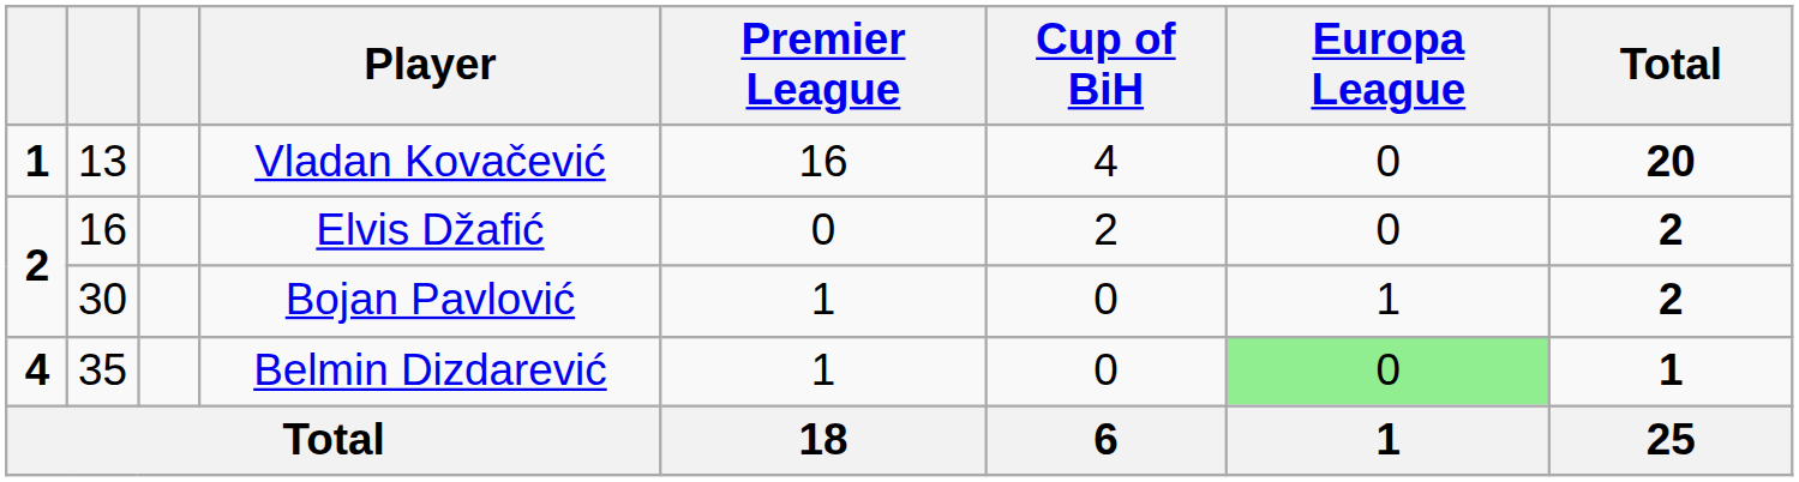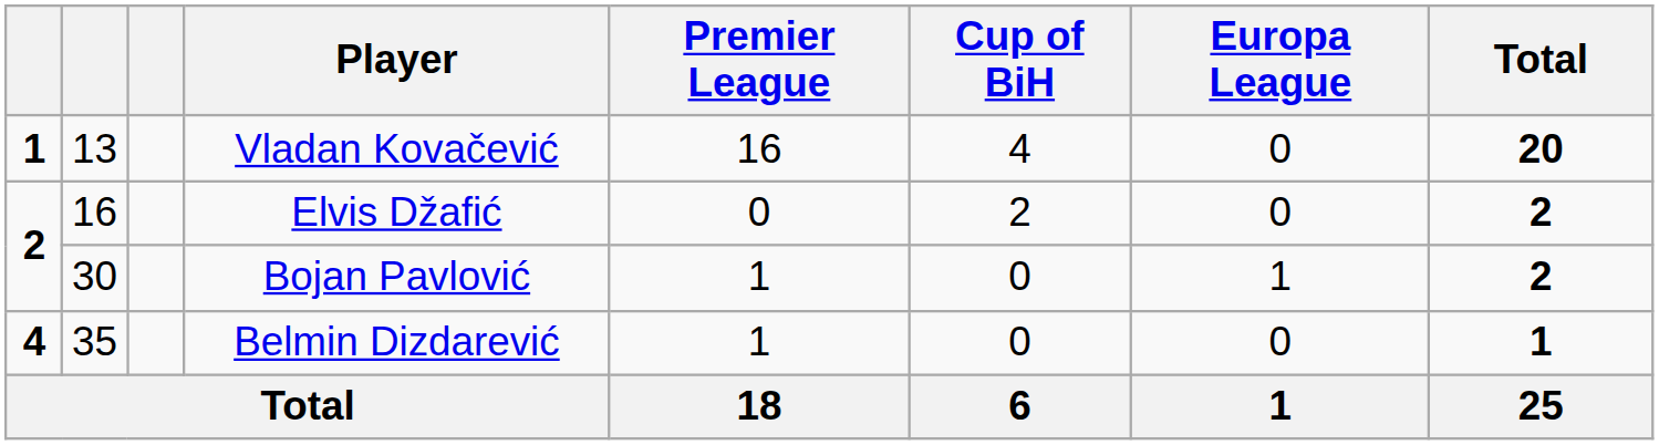Belmin Dizdarević | Europa League: lightgreen background -> no background
